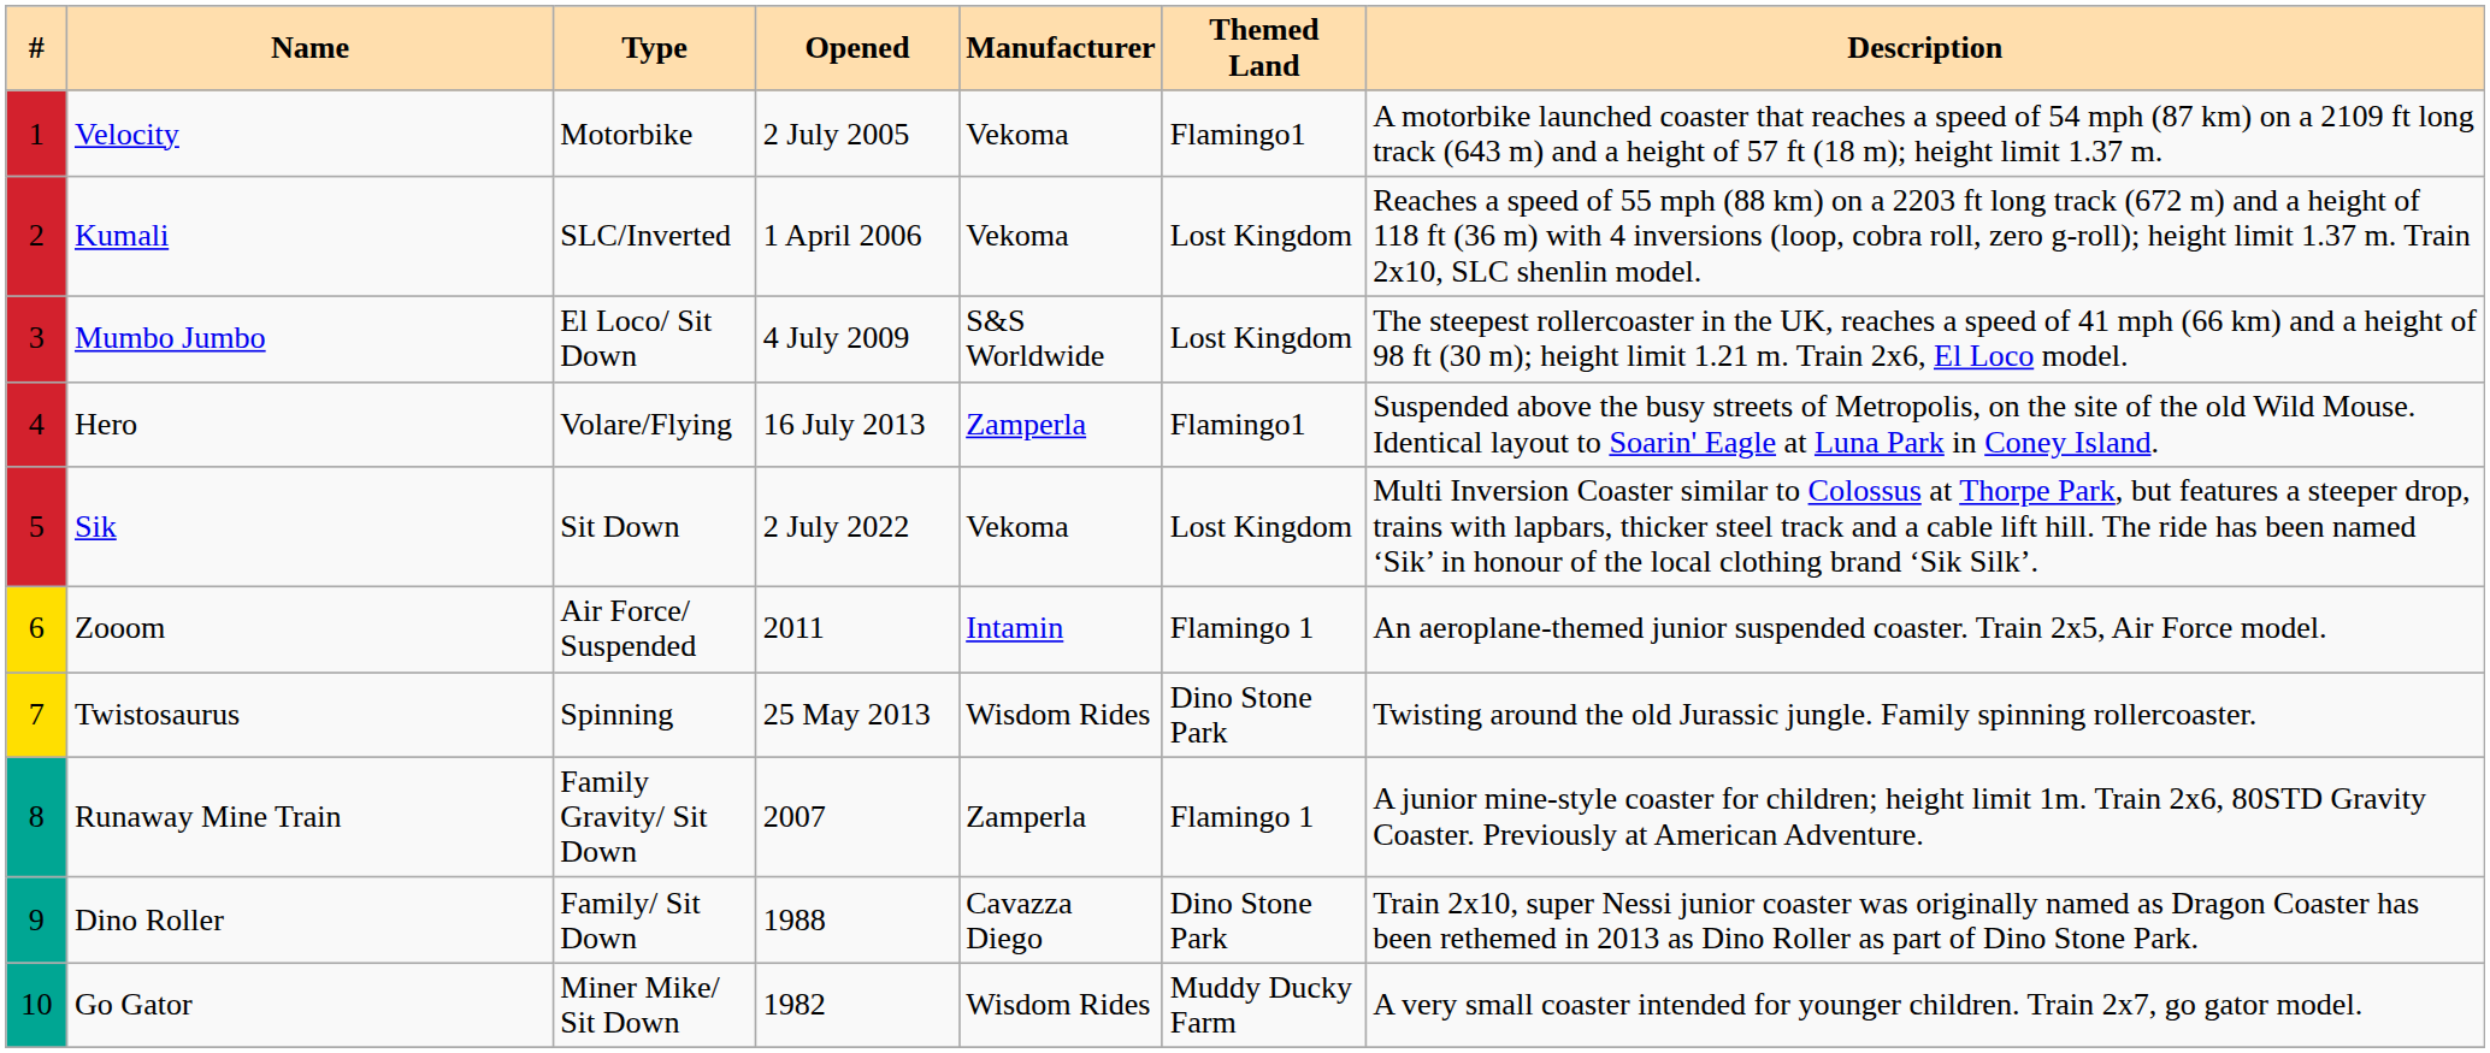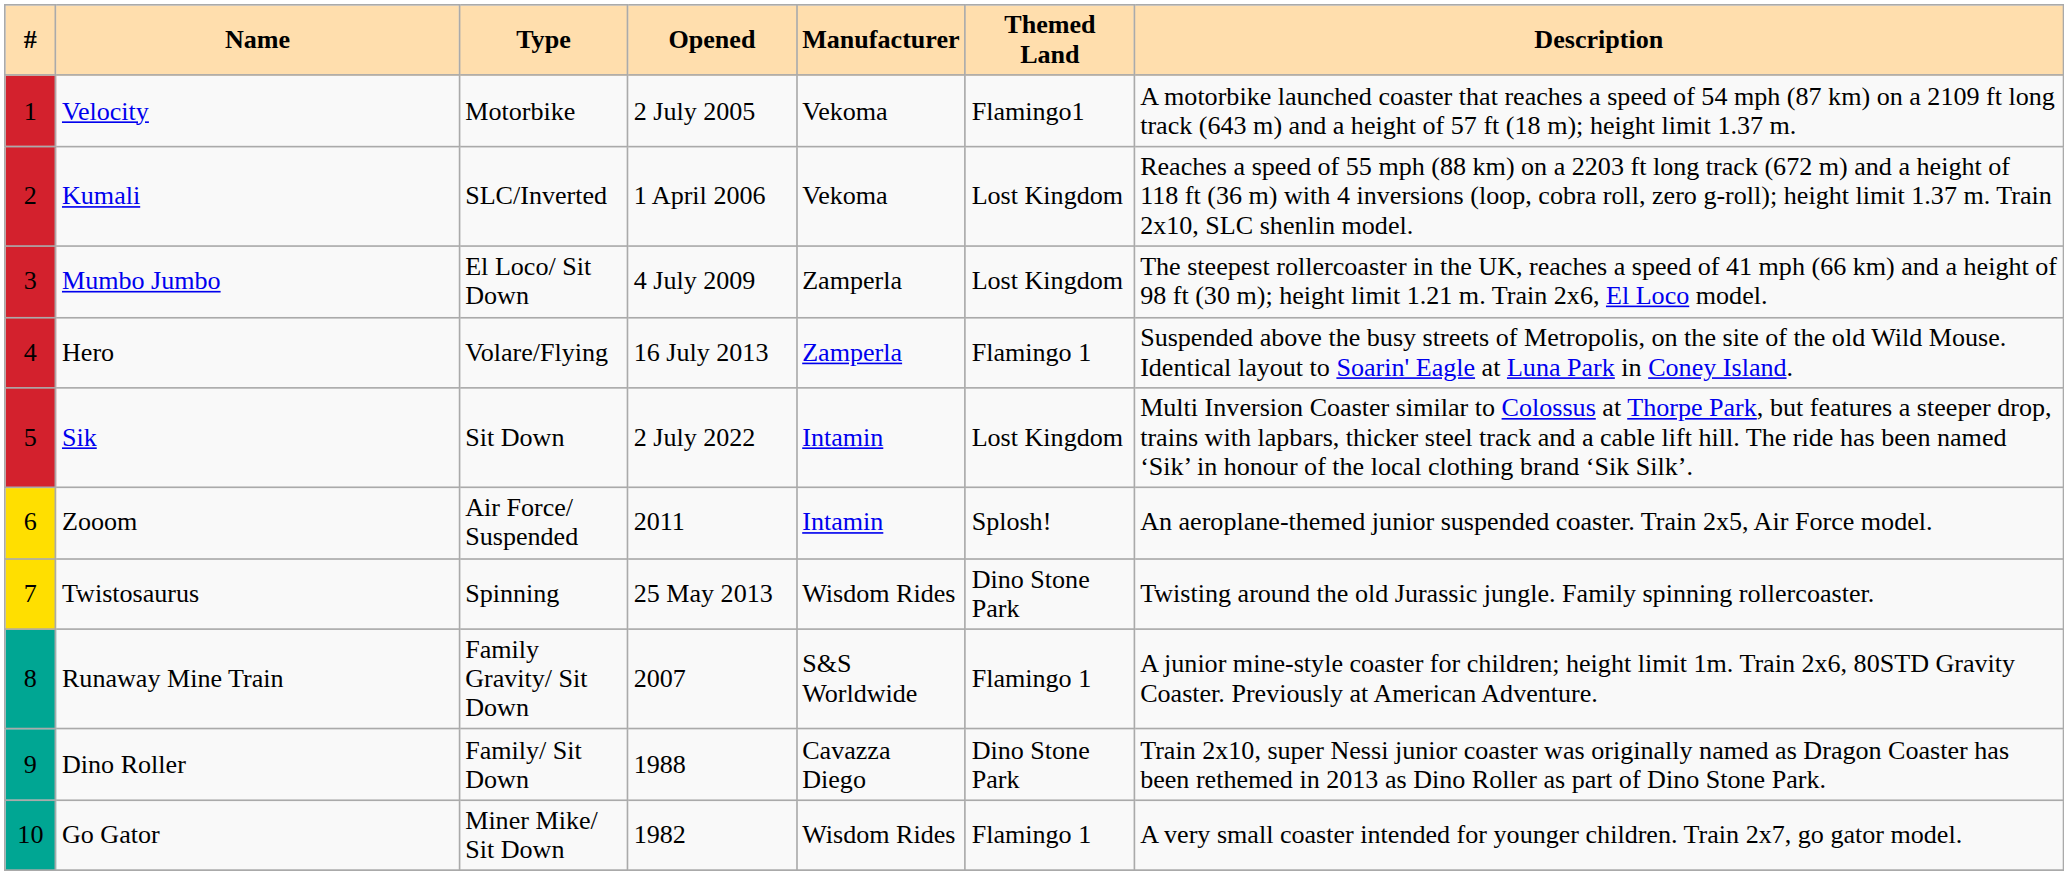Mumbo Jumbo | Manufacturer: S&S Worldwide -> Zamperla
Hero | Themed Land: Flamingo1 -> Flamingo 1
Sik | Manufacturer: Vekoma -> Intamin
Zooom | Themed Land: Flamingo 1 -> Splosh!
Runaway Mine Train | Manufacturer: Zamperla -> S&S Worldwide
Go Gator | Themed Land: Muddy Ducky Farm -> Flamingo 1
